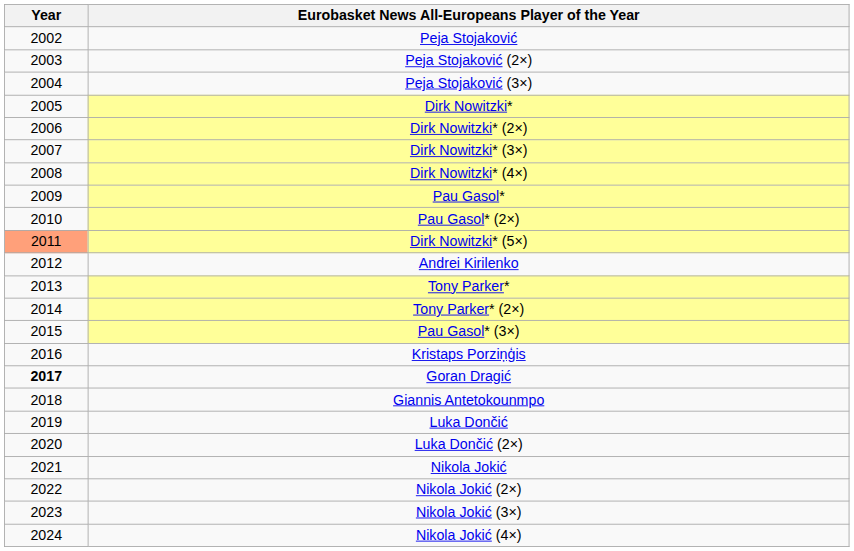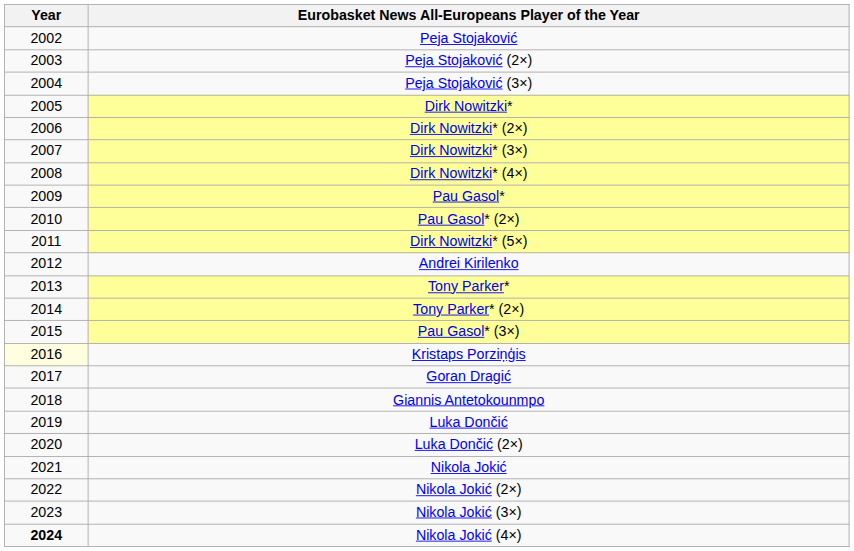Dirk Nowitzki* (5×) | Year: lightsalmon background -> no background
Kristaps Porziņģis | Year: no background -> lightyellow background
Goran Dragić | Year: bold -> normal
Nikola Jokić (4×) | Year: normal -> bold
